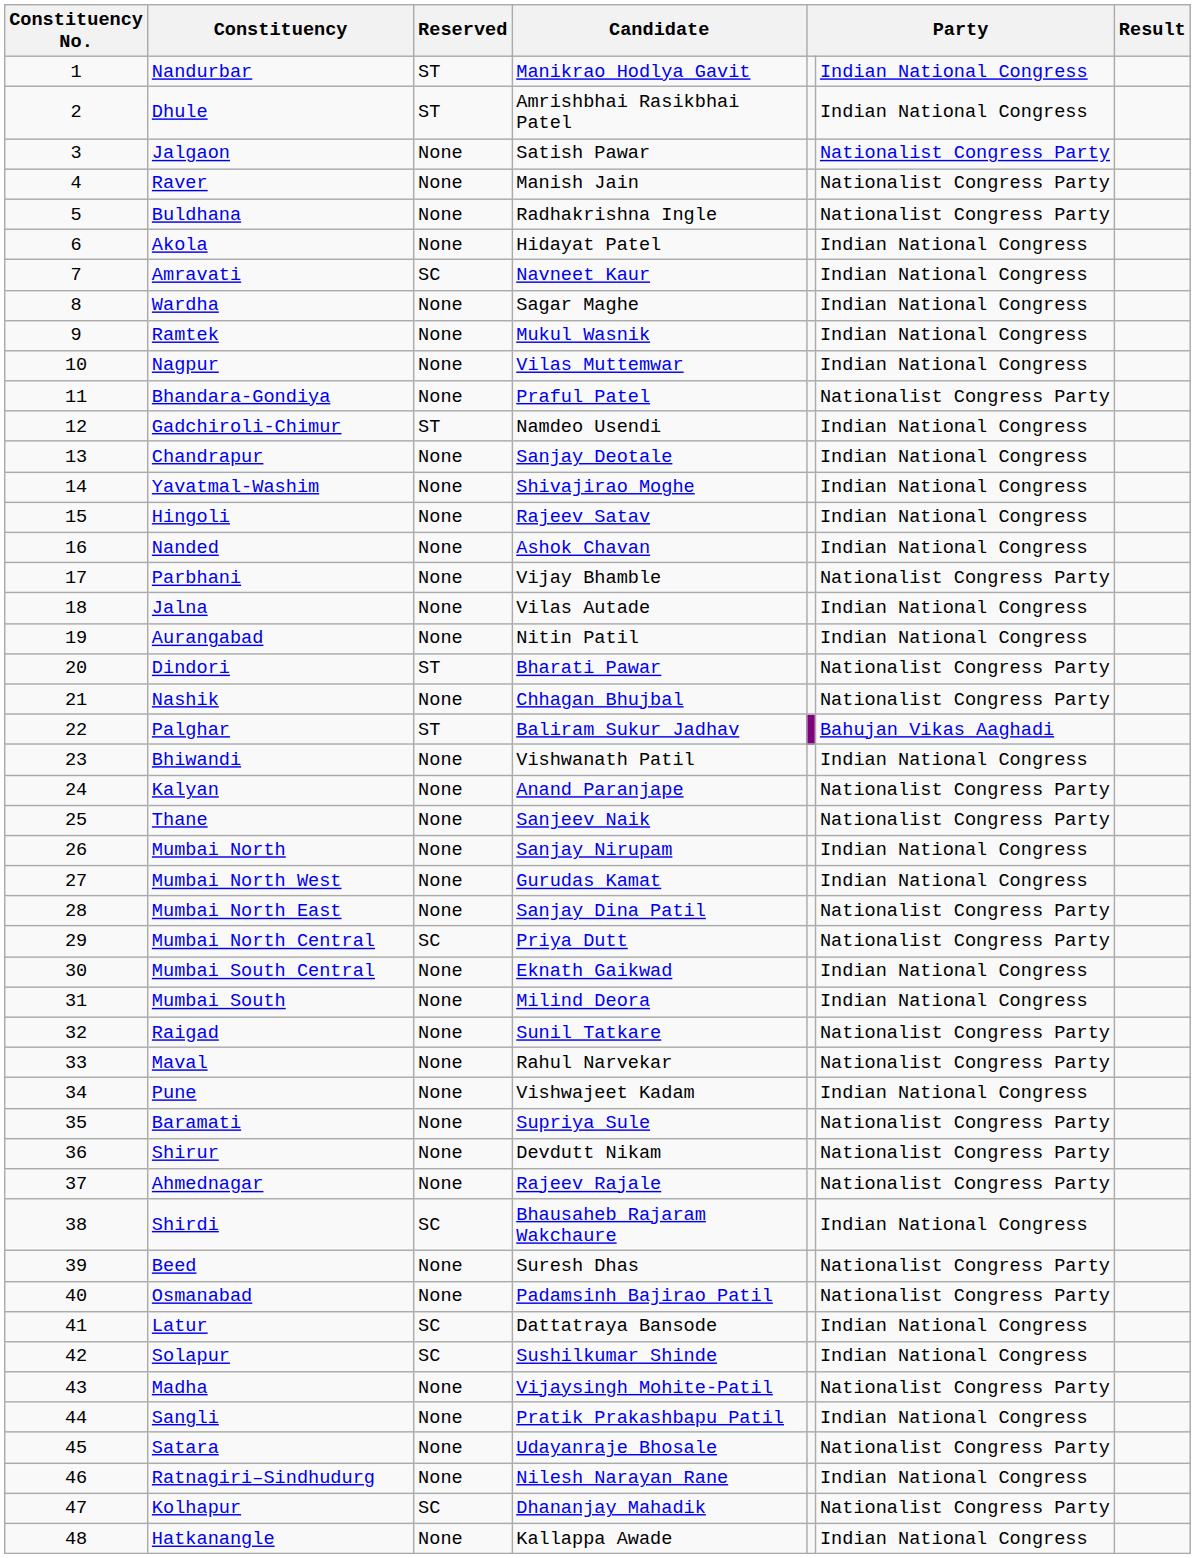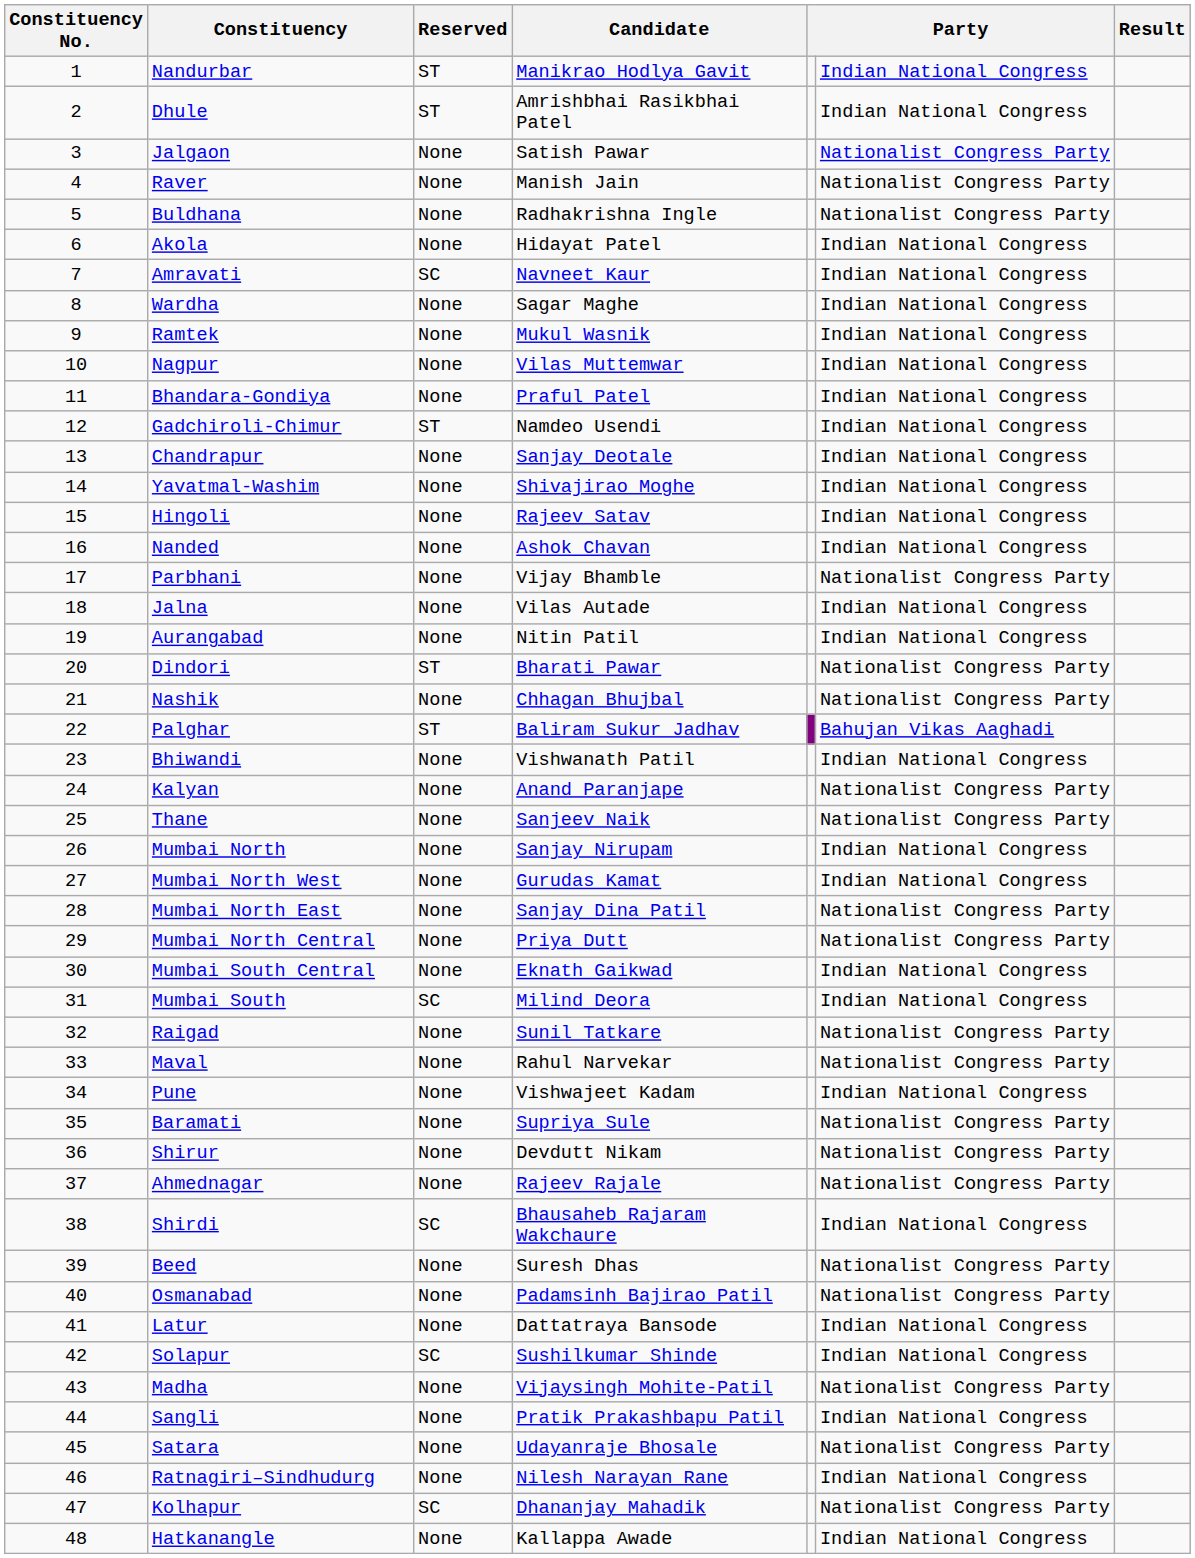Bhandara-Gondiya | column 6: Nationalist Congress Party -> Indian National Congress
Mumbai North Central | Reserved: SC -> None
Mumbai South | Reserved: None -> SC
Latur | Reserved: SC -> None
